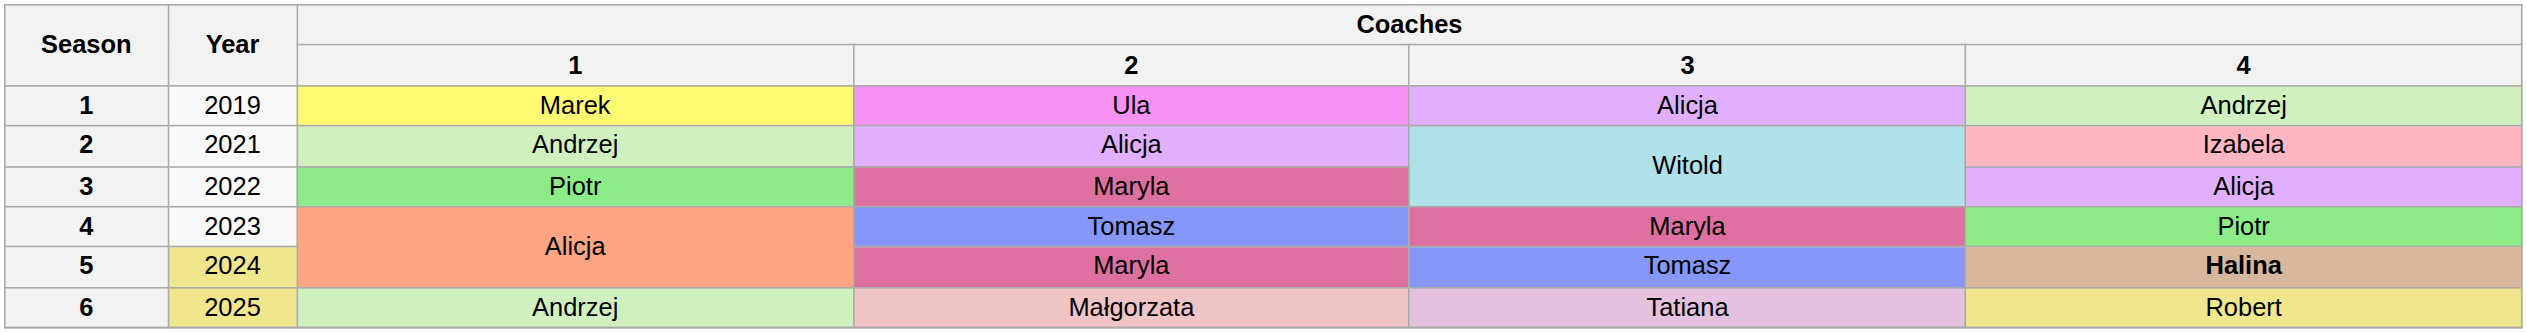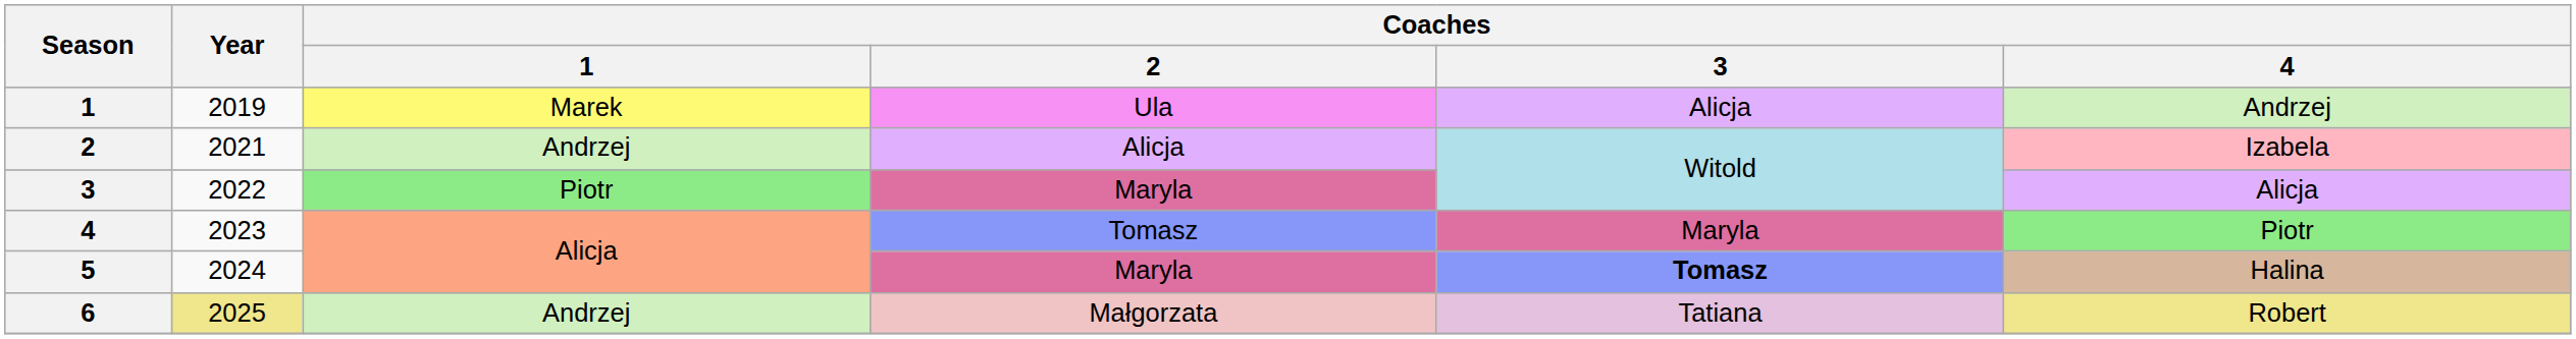5 | Year: khaki background -> no background
5 | Coaches / 3: normal -> bold
5 | Coaches / 4: bold -> normal
